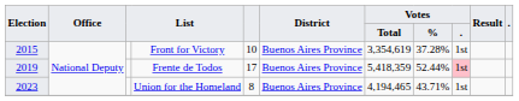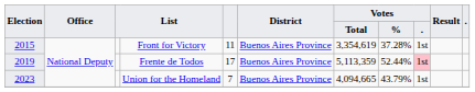Front for Victory | column 5: 10 -> 11
Frente de Todos | Votes / Total: 5,418,359 -> 5,113,359
Union for the Homeland | column 5: 8 -> 7
Union for the Homeland | Votes / Total: 4,194,465 -> 4,094,665
Union for the Homeland | Votes / %: 43.71% -> 43.79%
